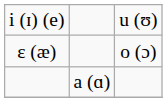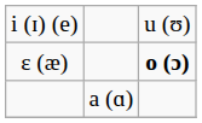ɛ (æ) | column 3: normal -> bold
